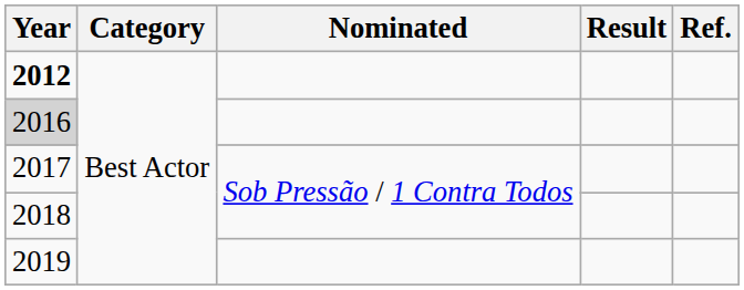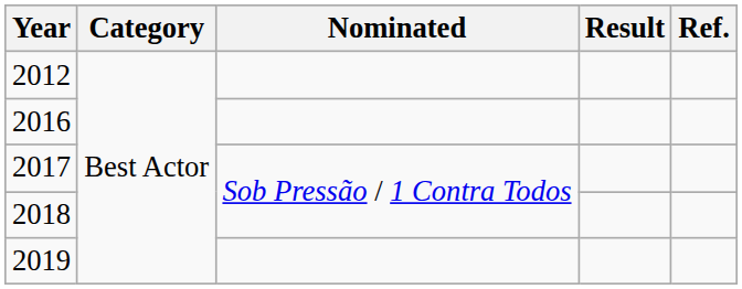2012 | Year: bold -> normal
2016 | Year: lightgrey background -> no background
